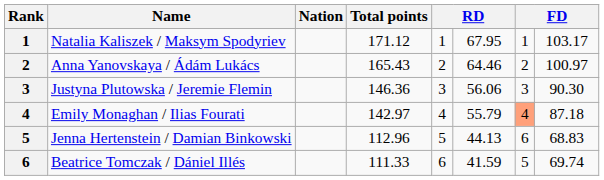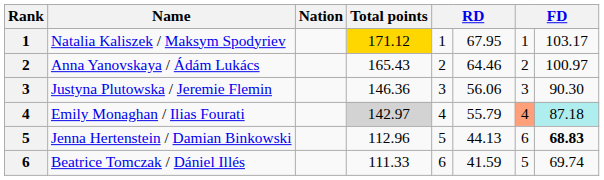Natalia Kaliszek / Maksym Spodyriev | Total points: no background -> gold background
Emily Monaghan / Ilias Fourati | Total points: no background -> lightgrey background
Emily Monaghan / Ilias Fourati | column 8: no background -> paleturquoise background
Jenna Hertenstein / Damian Binkowski | column 8: normal -> bold
